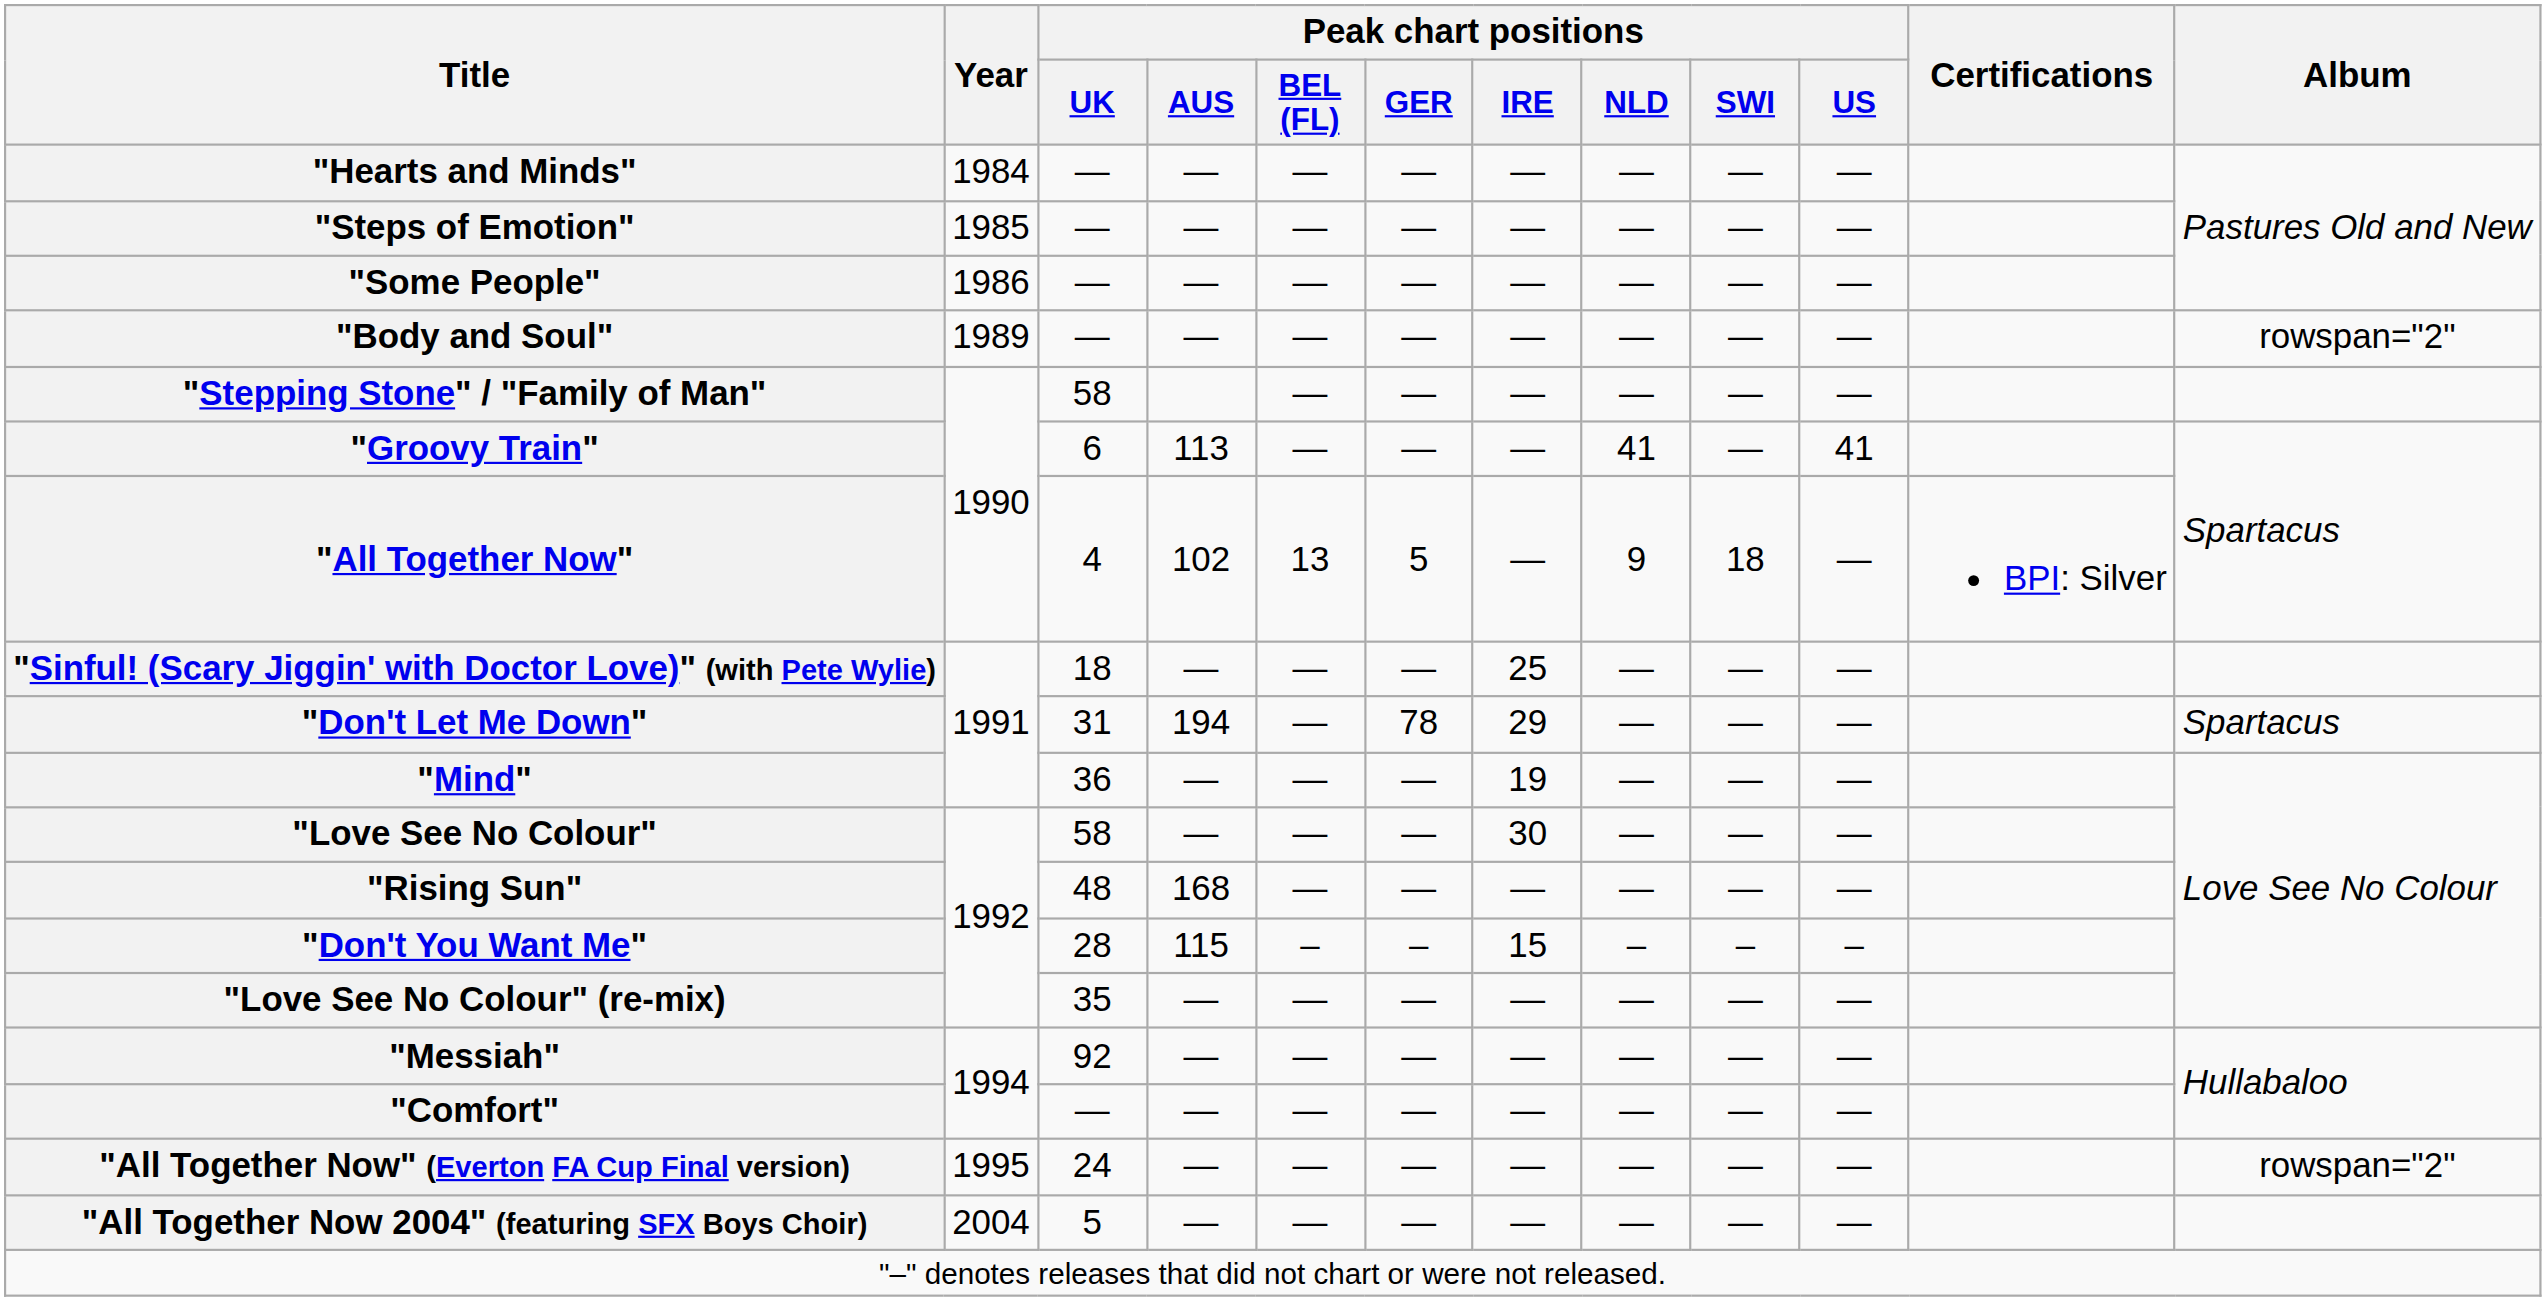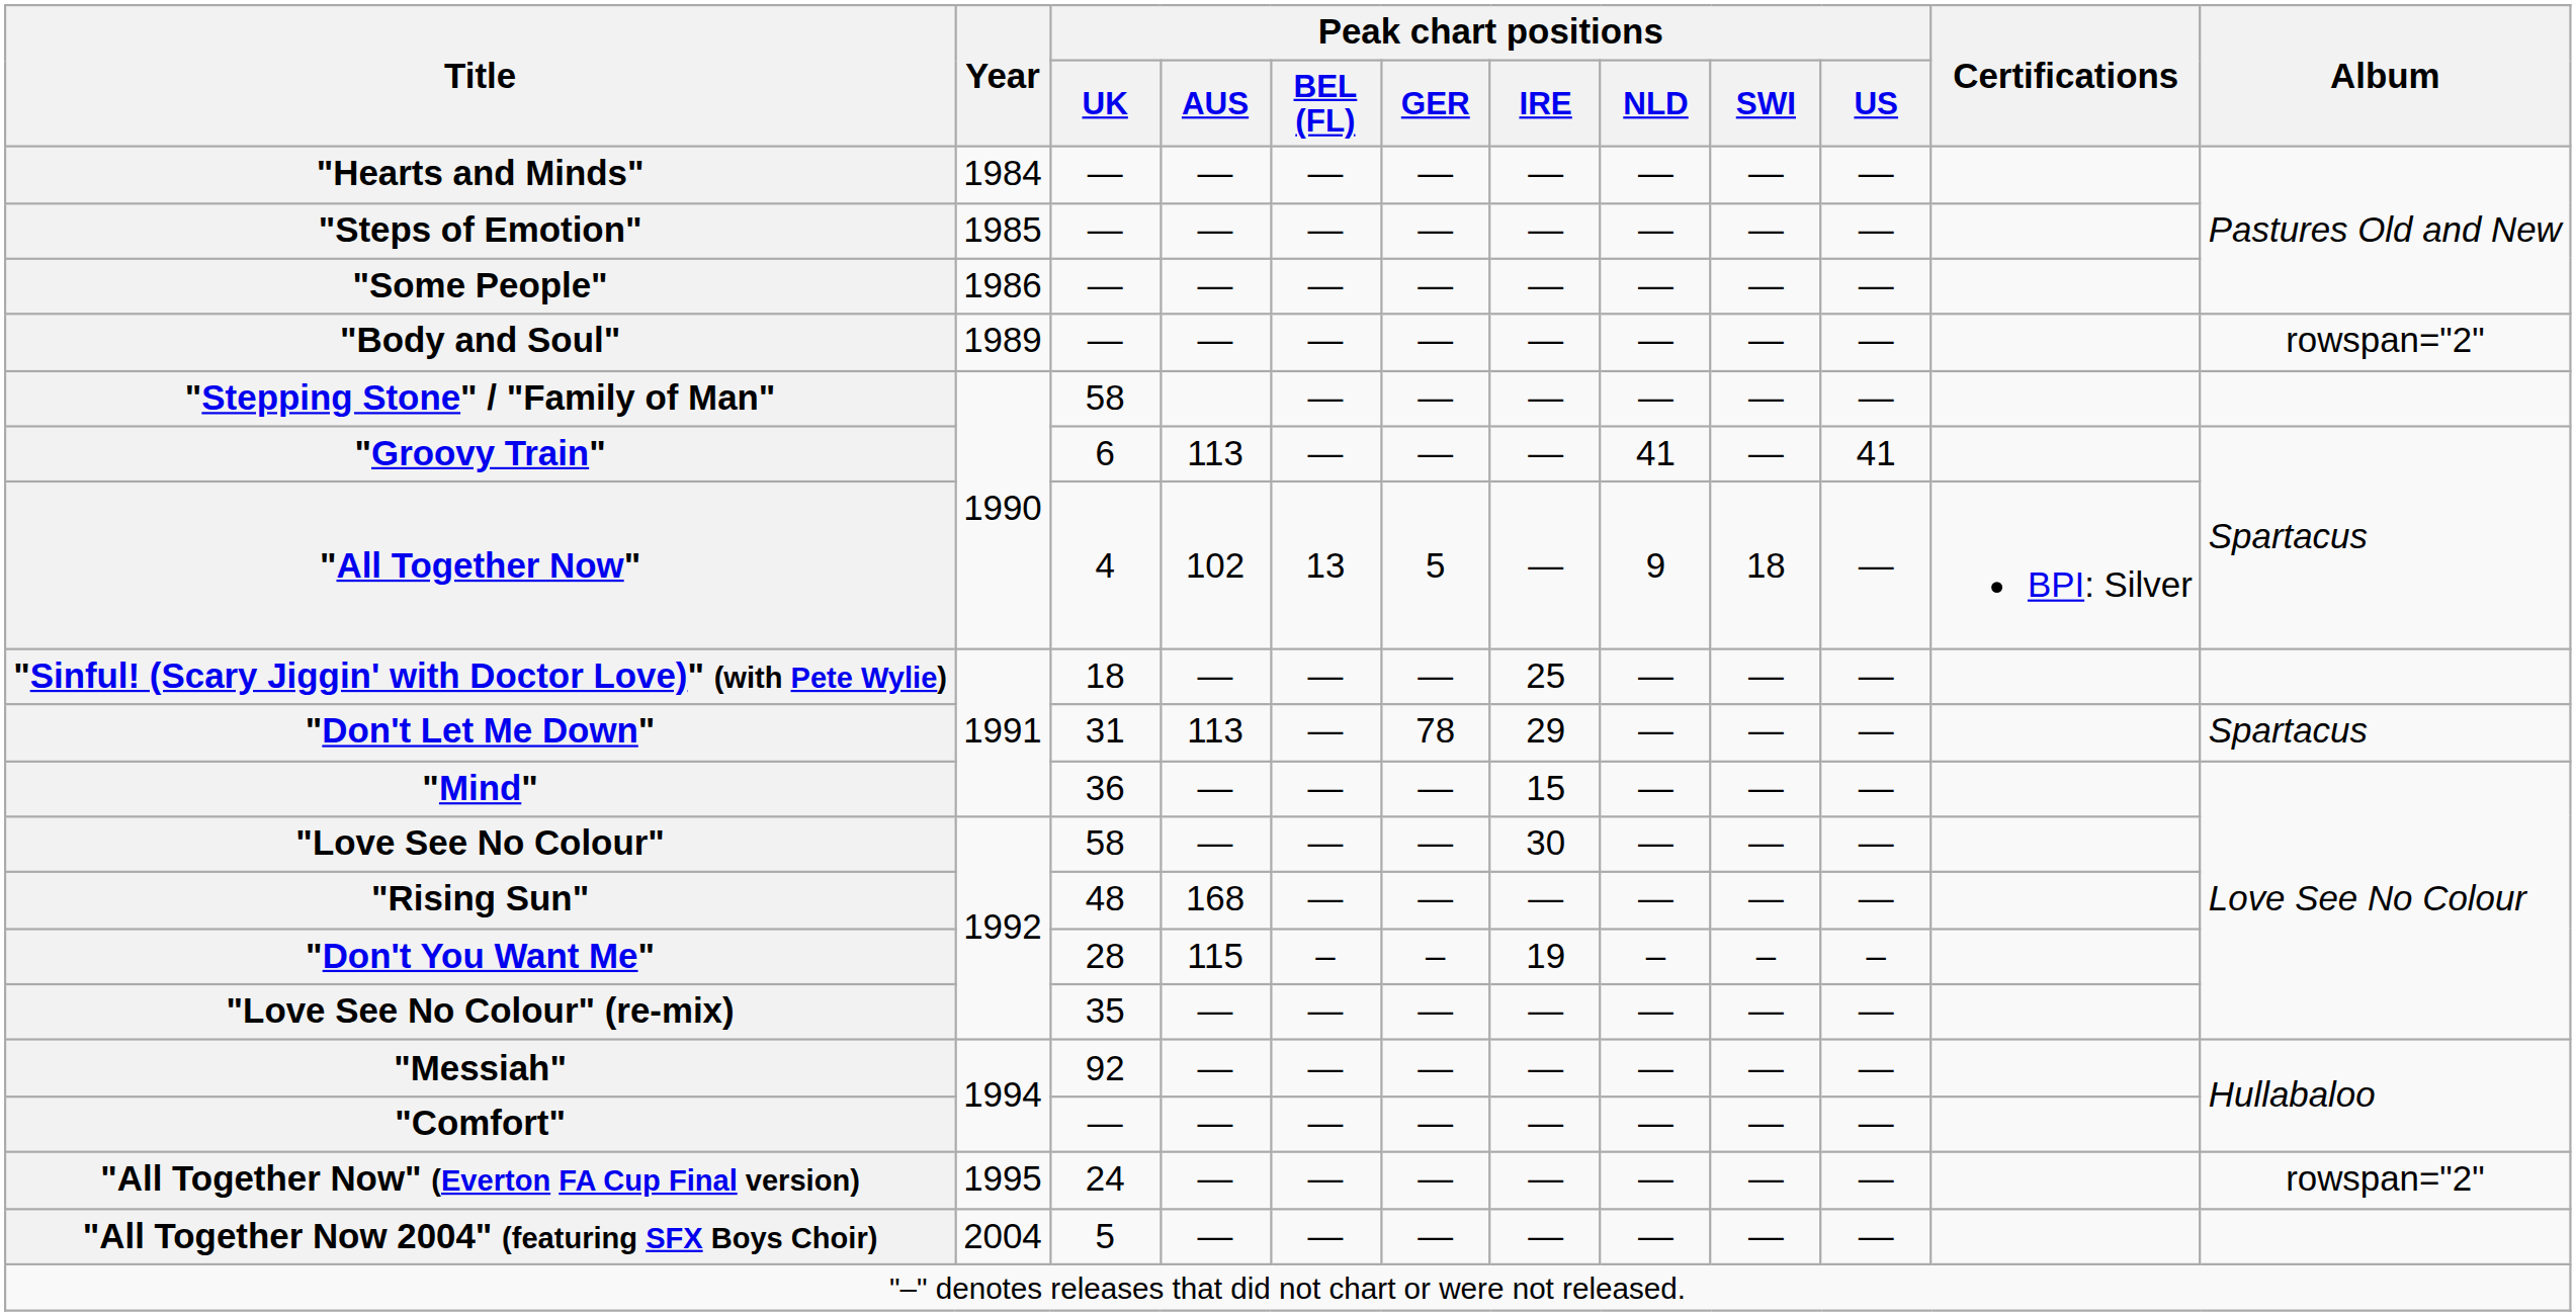"Don't Let Me Down" | Peak chart positions / AUS: 194 -> 113
"Mind" | Peak chart positions / IRE: 19 -> 15
"Don't You Want Me" | Peak chart positions / IRE: 15 -> 19
